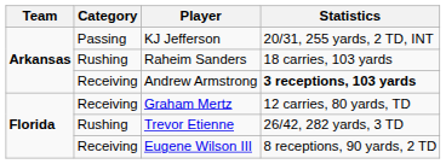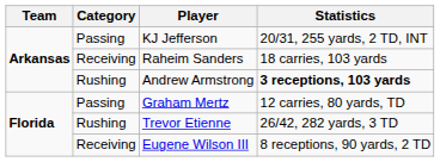Raheim Sanders | Category: Rushing -> Receiving
Andrew Armstrong | Category: Receiving -> Rushing
Graham Mertz | Category: Receiving -> Passing
